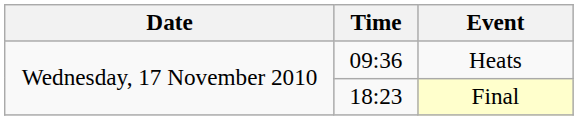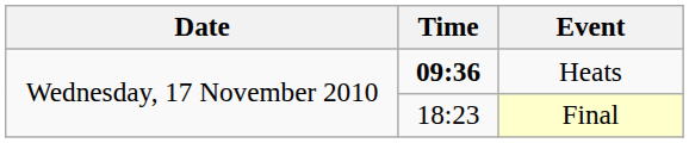Heats | Time: normal -> bold
